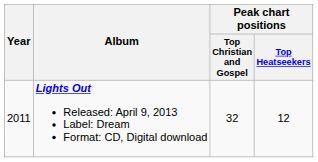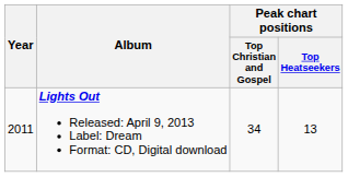row 3 | Peak chart positions / Top Christian and Gospel: 32 -> 34
row 3 | Peak chart positions / Top Heatseekers: 12 -> 13
